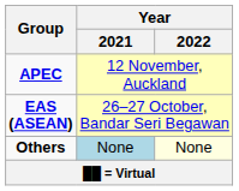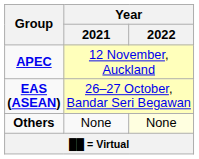Others | Year / 2021: lightblue background -> no background
